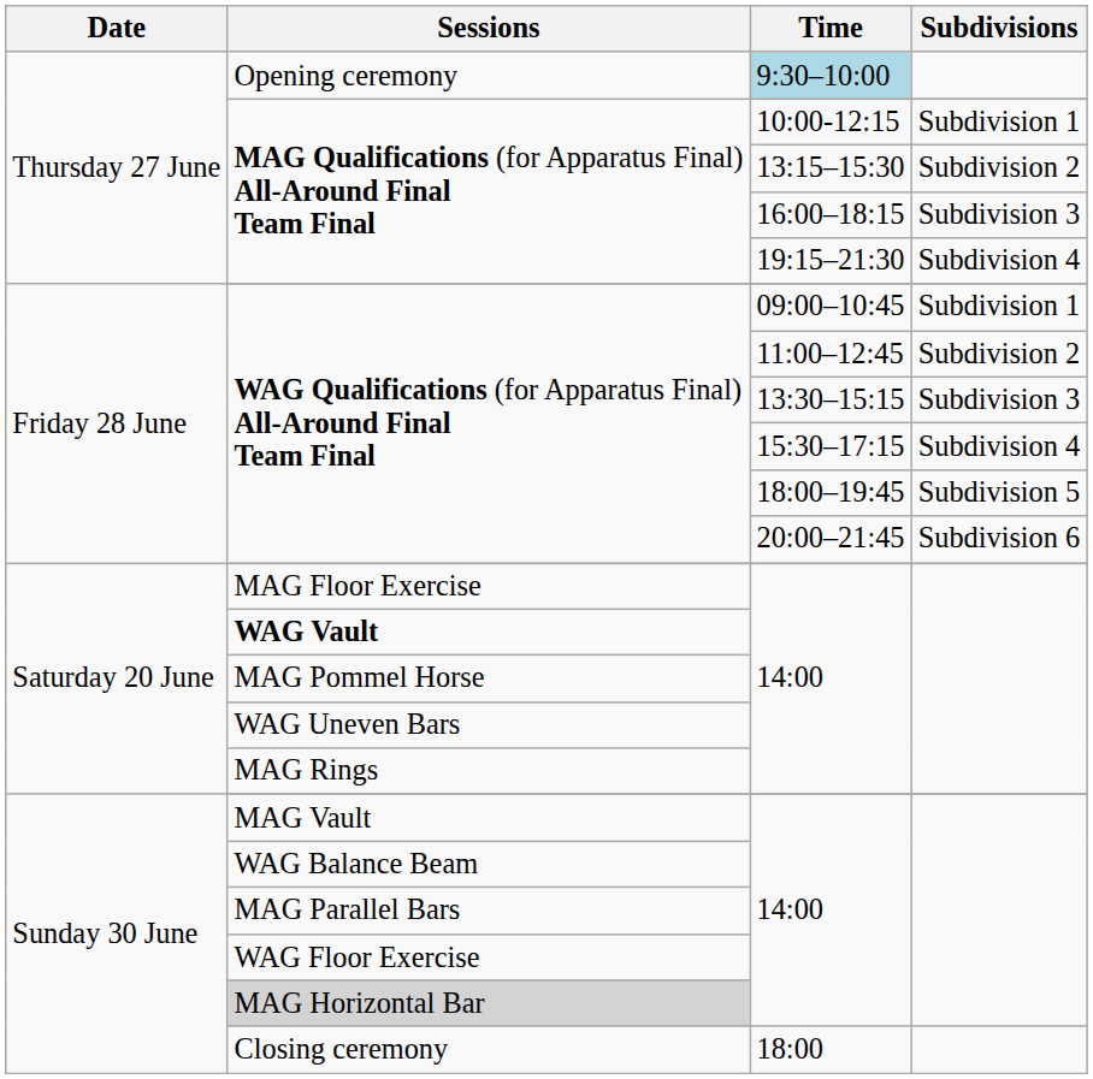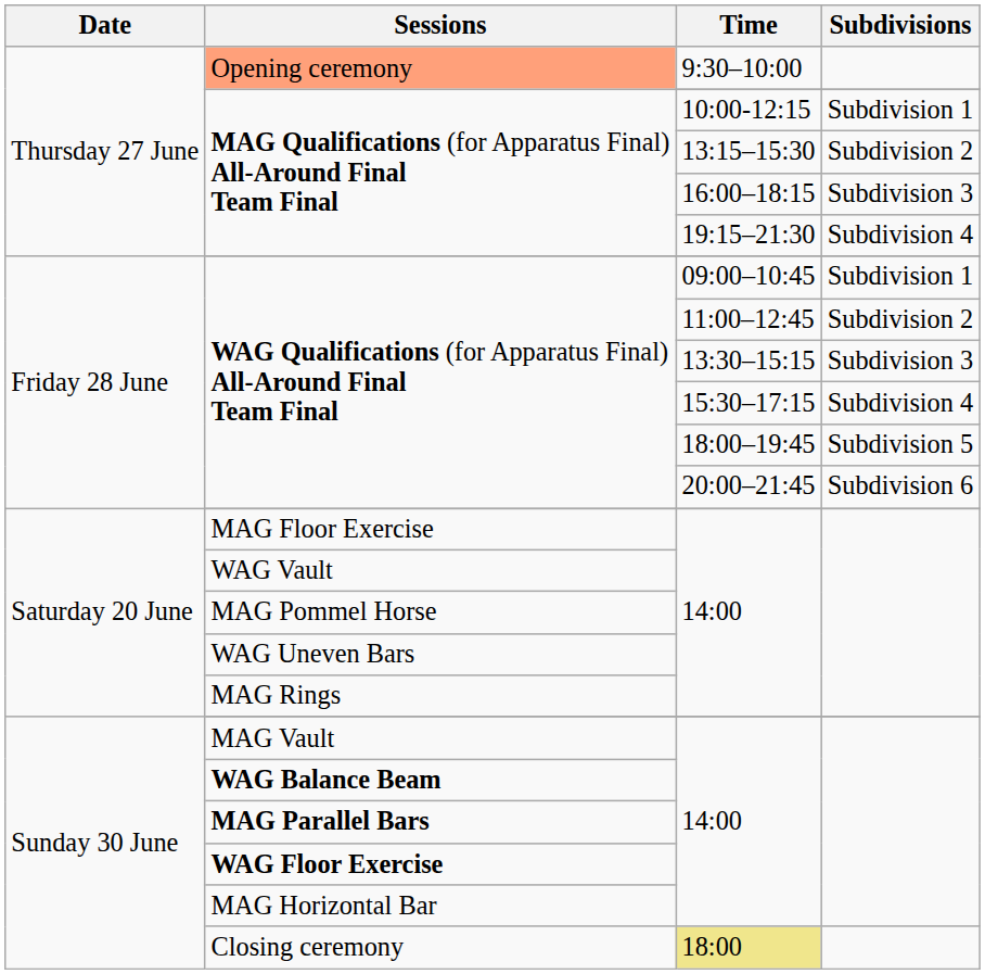Opening ceremony | Sessions: no background -> lightsalmon background
Opening ceremony | Time: lightblue background -> no background
WAG Vault | Sessions: bold -> normal
WAG Balance Beam | Sessions: normal -> bold
MAG Parallel Bars | Sessions: normal -> bold
WAG Floor Exercise | Sessions: normal -> bold
MAG Horizontal Bar | Sessions: lightgrey background -> no background
Closing ceremony | Time: no background -> khaki background
